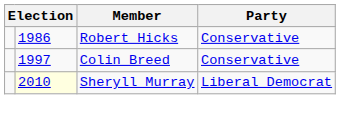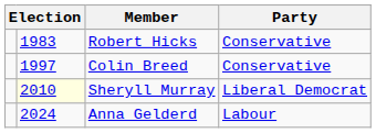Robert Hicks | column 2: 1986 -> 1983
+ row: 2024 | Anna Gelderd | Labour
